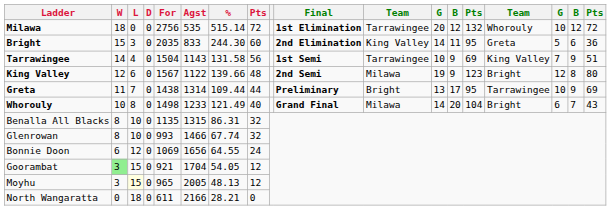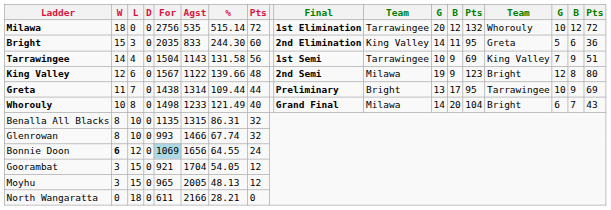Bonnie Doon | W: normal -> bold
Bonnie Doon | For: no background -> lightblue background
Goorambat | W: lightgreen background -> no background
Moyhu | L: lightyellow background -> no background
